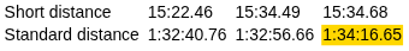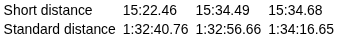Standard distance | column 4: gold background -> no background
